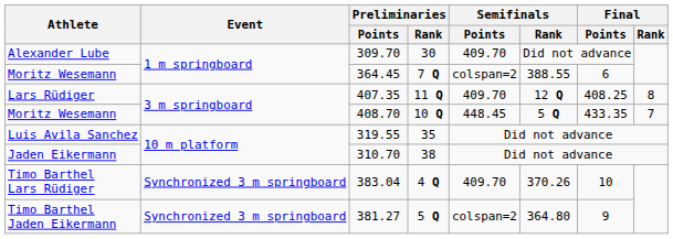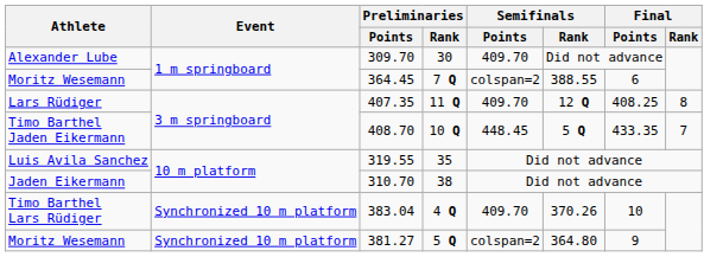408.70 | Athlete: Moritz Wesemann -> Timo Barthel Jaden Eikermann
383.04 | Event: Synchronized 3 m springboard -> Synchronized 10 m platform
381.27 | Athlete: Timo Barthel Jaden Eikermann -> Moritz Wesemann
381.27 | Event: Synchronized 3 m springboard -> Synchronized 10 m platform
